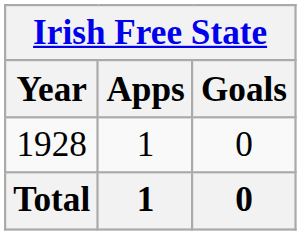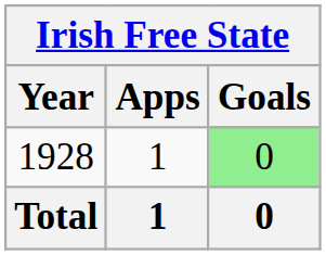1928 | Goals: no background -> lightgreen background
